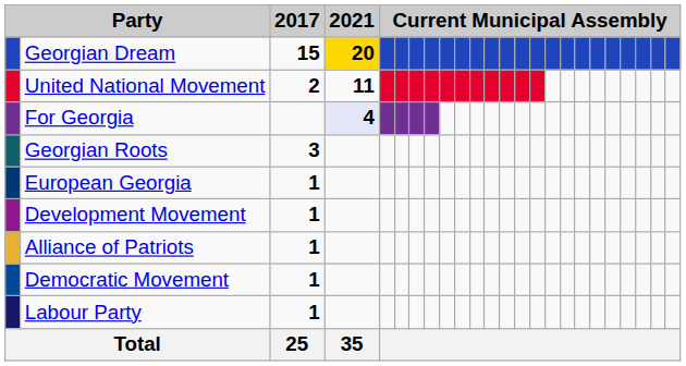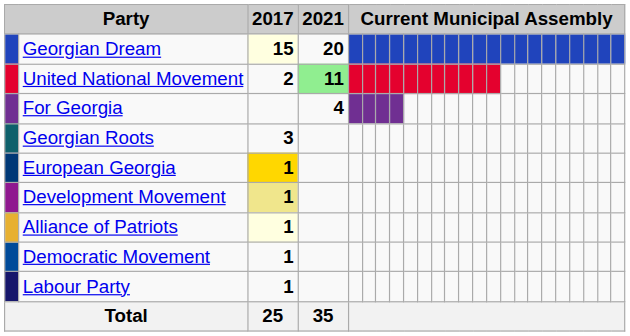Georgian Dream | 2017: no background -> lightyellow background
Georgian Dream | 2021: gold background -> no background
United National Movement | 2021: no background -> lightgreen background
For Georgia | 2021: lavender background -> no background
European Georgia | 2017: no background -> gold background
Development Movement | 2017: no background -> khaki background
Alliance of Patriots | 2017: no background -> lightyellow background
